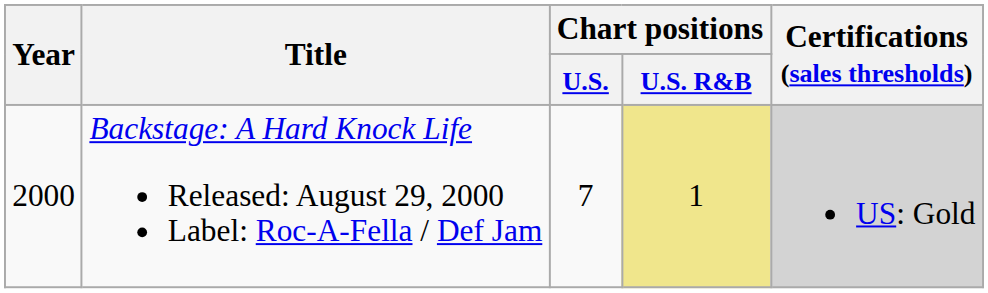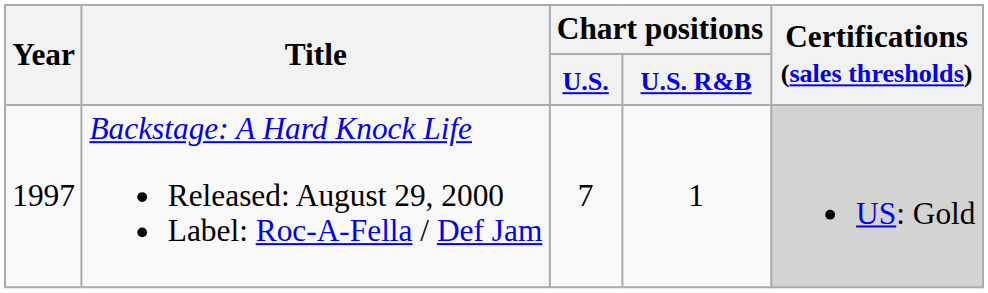row 3 | Year: 2000 -> 1997
row 3 | Chart positions / U.S. R&B: khaki background -> no background
